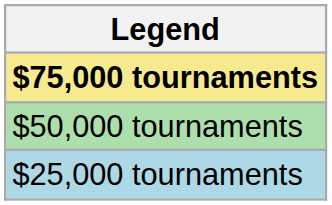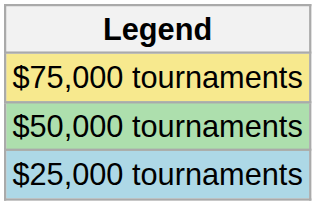row 2 | column 1: bold -> normal
